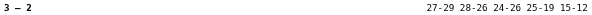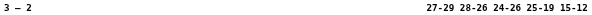row 1 | column 2: normal -> bold
